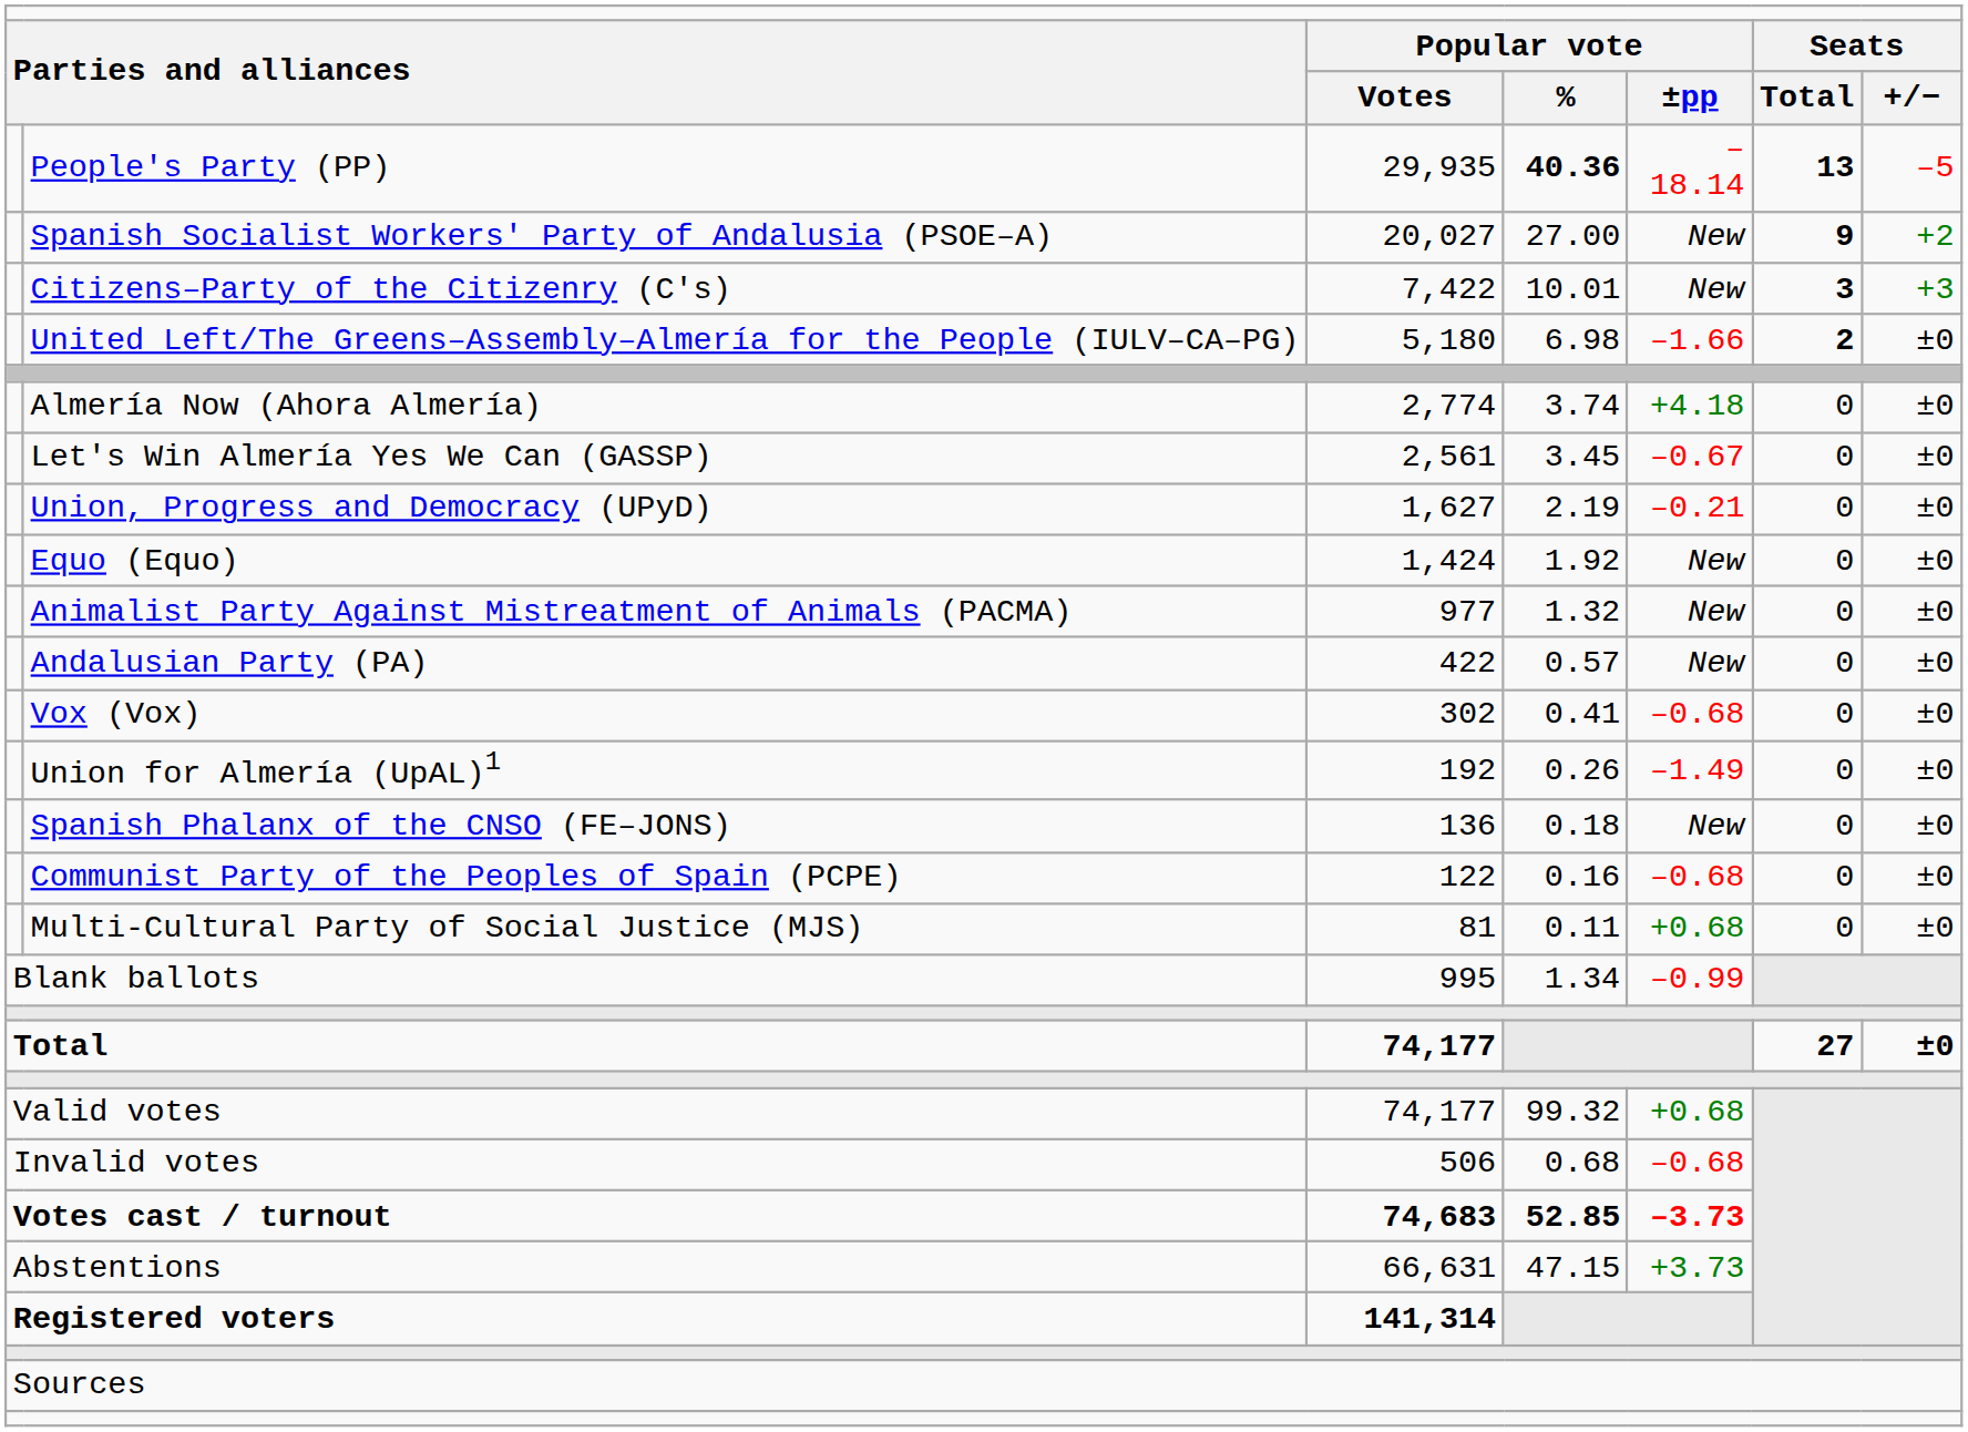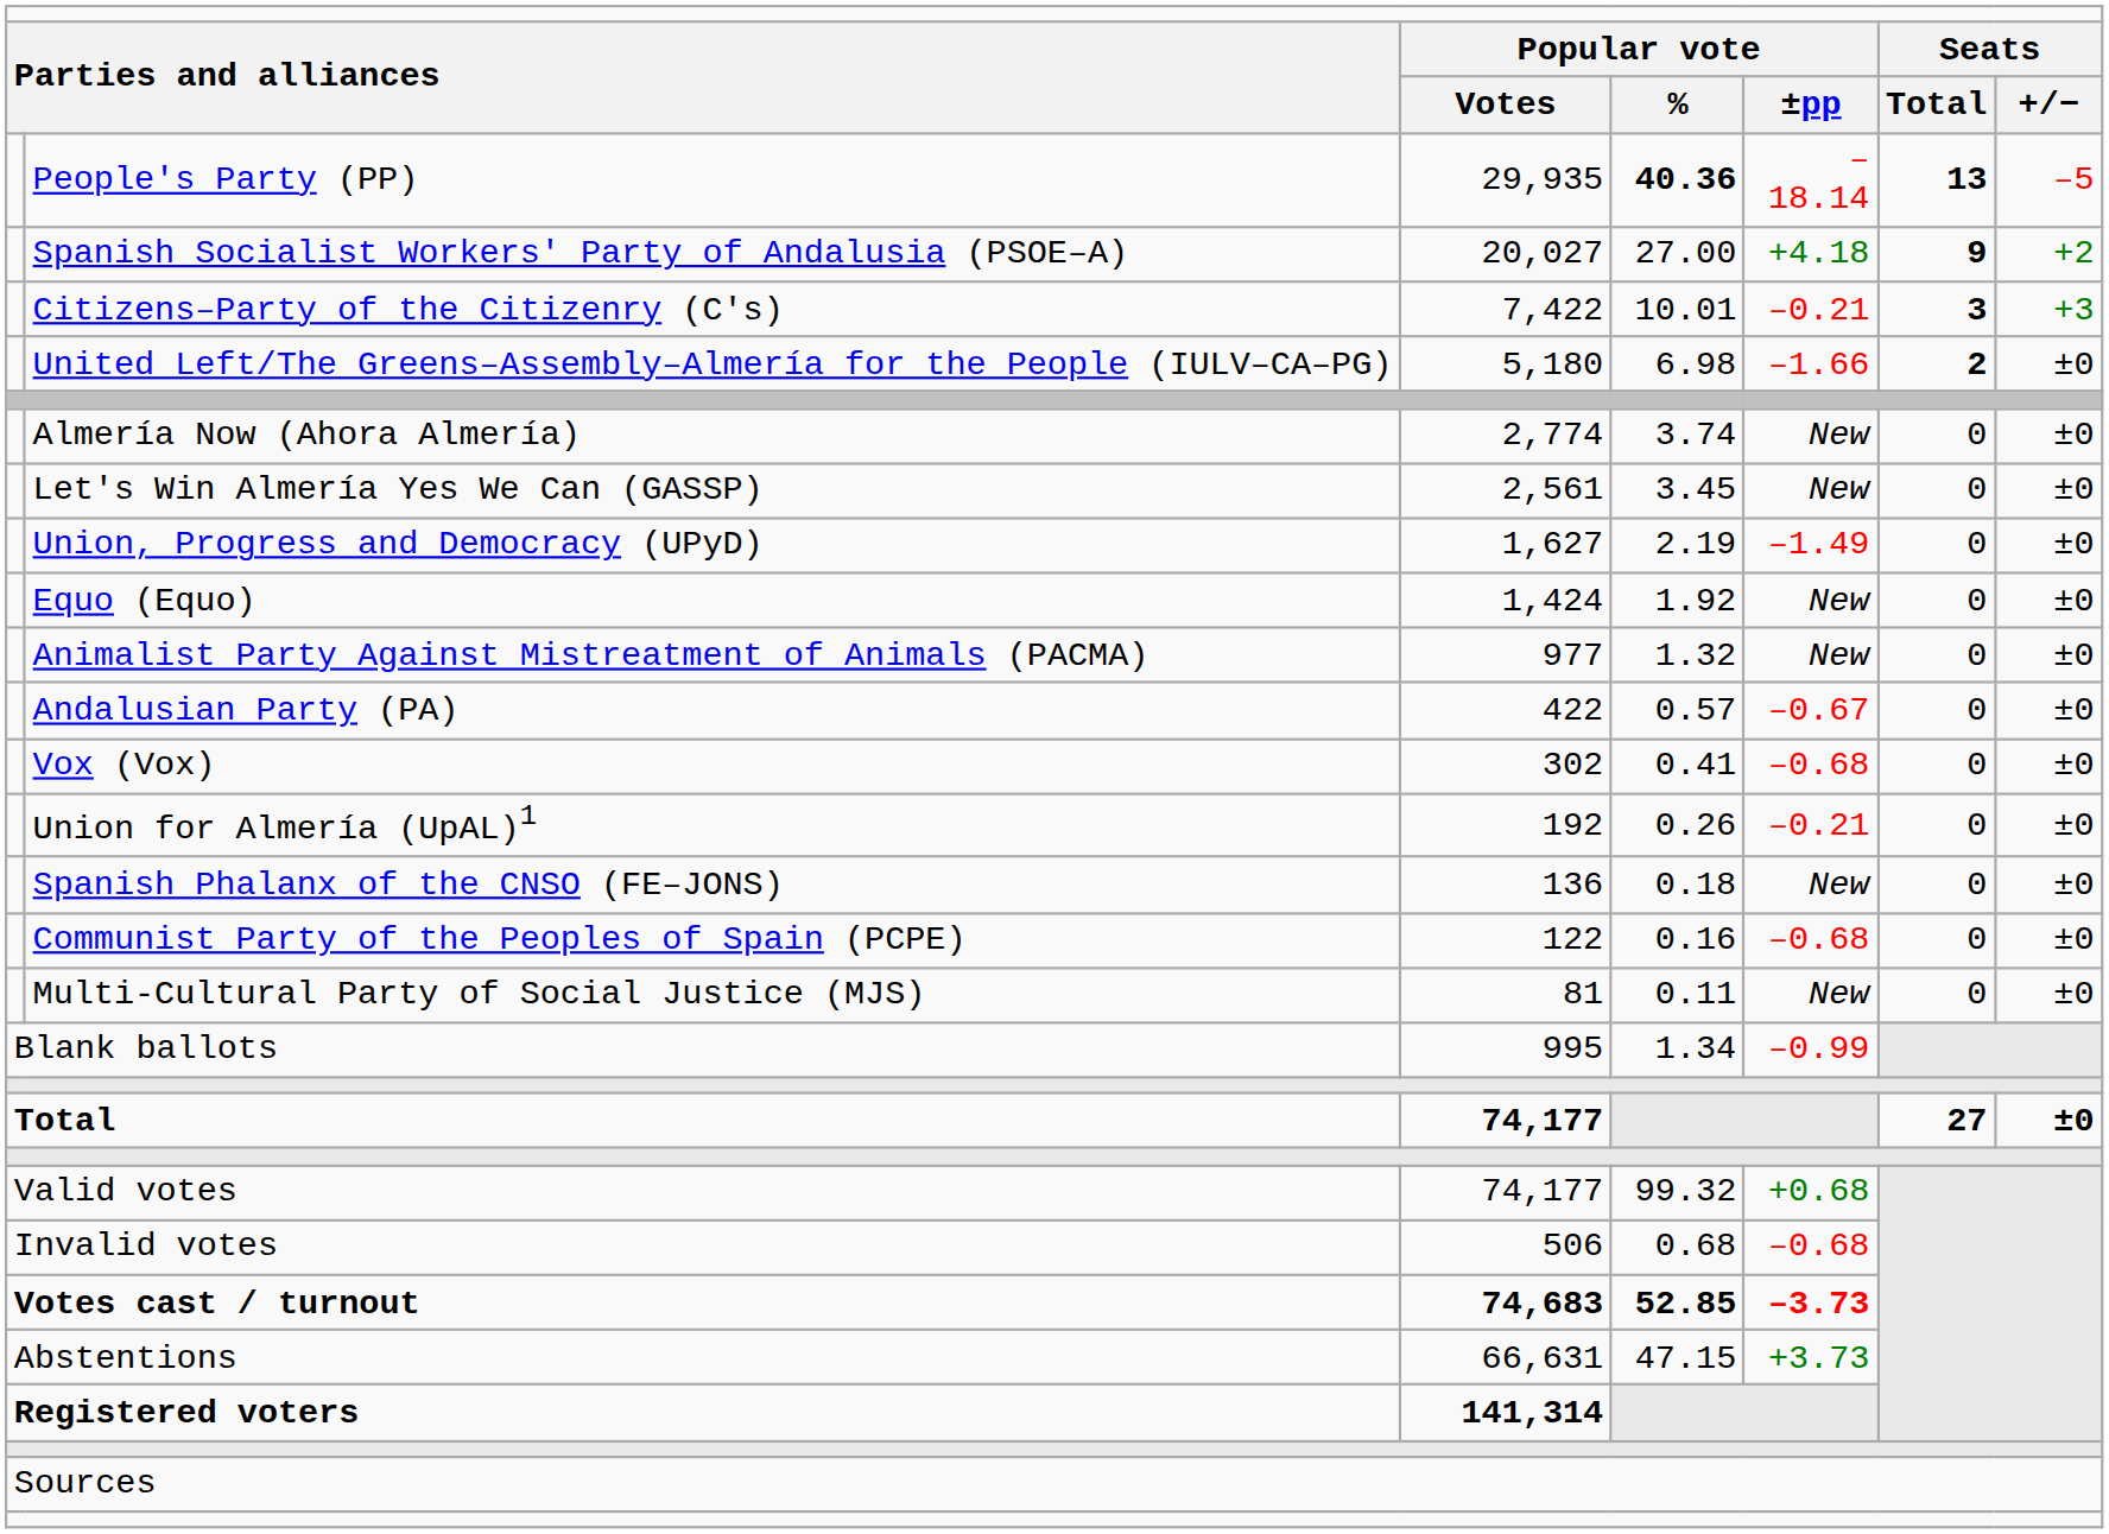Spanish Socialist Workers' Party of Andalusia (PSOE–A) | column 5: New -> +4.18
Citizens–Party of the Citizenry (C's) | column 5: New -> –0.21
Almería Now (Ahora Almería) | column 5: +4.18 -> New
Let's Win Almería Yes We Can (GASSP) | column 5: –0.67 -> New
Union, Progress and Democracy (UPyD) | column 5: –0.21 -> –1.49
Andalusian Party (PA) | column 5: New -> –0.67
Union for Almería (UpAL)1 | column 5: –1.49 -> –0.21
Multi-Cultural Party of Social Justice (MJS) | column 5: +0.68 -> New
